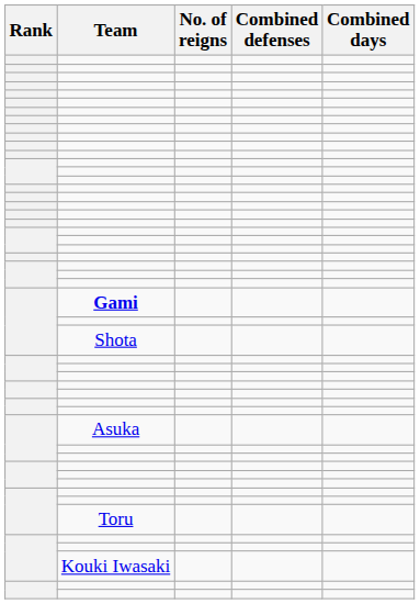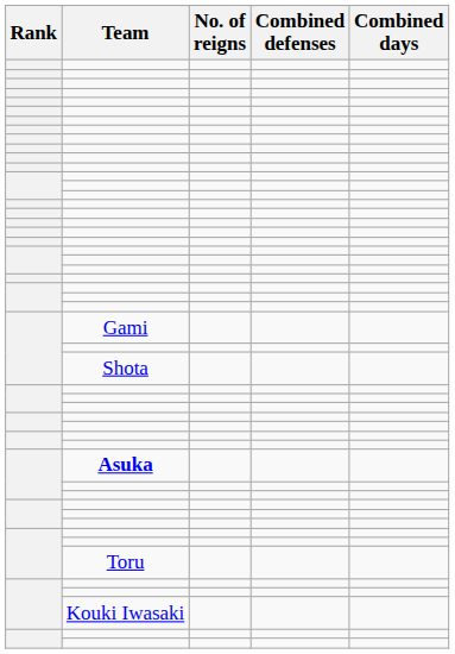Gami | Team: bold -> normal
Asuka | Team: normal -> bold
